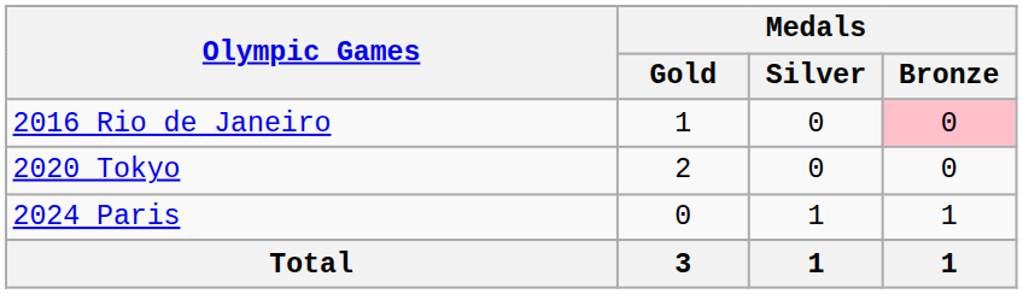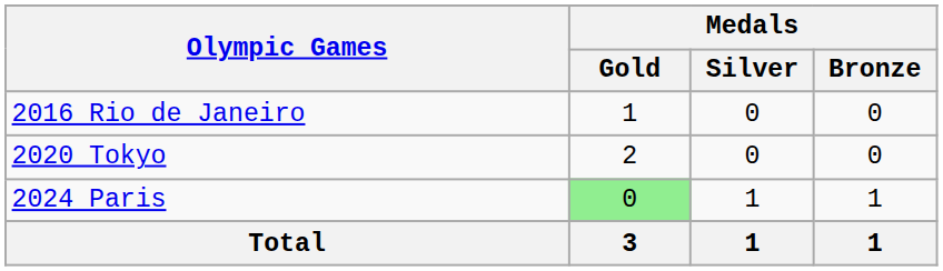2016 Rio de Janeiro | Medals / Bronze: pink background -> no background
2024 Paris | Medals / Gold: no background -> lightgreen background
